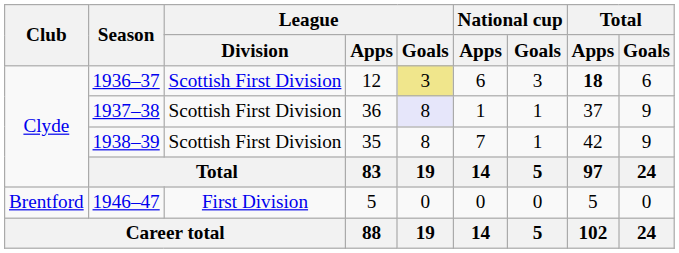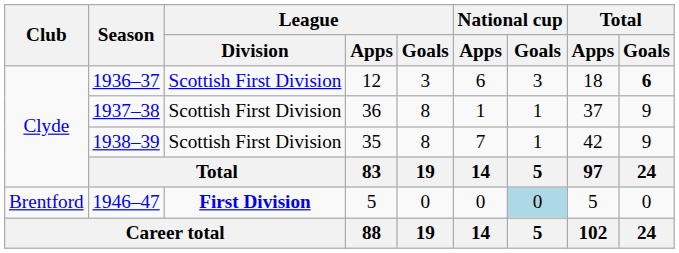1936–37 | League / Goals: khaki background -> no background
1936–37 | Total / Apps: bold -> normal
1936–37 | Total / Goals: normal -> bold
1937–38 | League / Goals: lavender background -> no background
1946–47 | League / Division: normal -> bold
1946–47 | National cup / Goals: no background -> lightblue background
